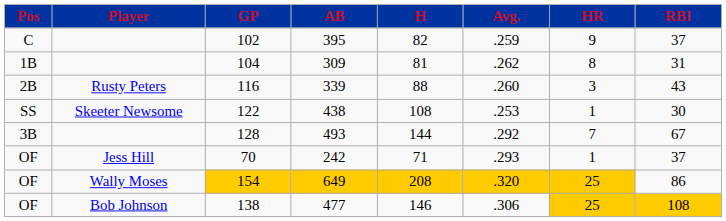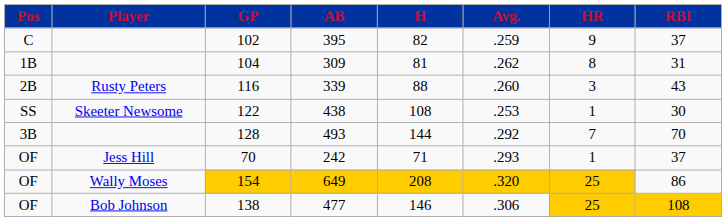128 | RBI: 67 -> 70
